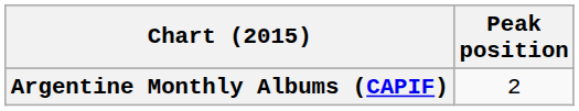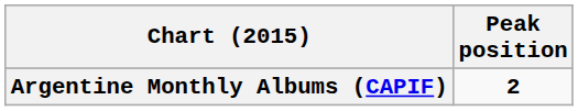Argentine Monthly Albums (CAPIF) | Peak position: normal -> bold
